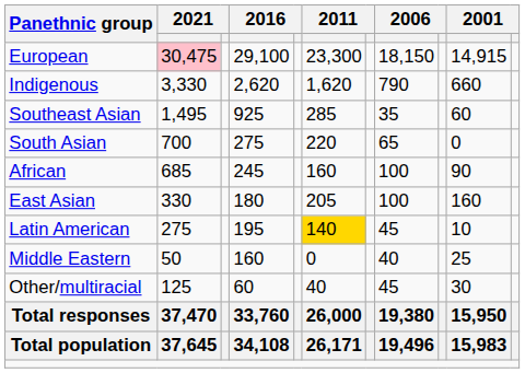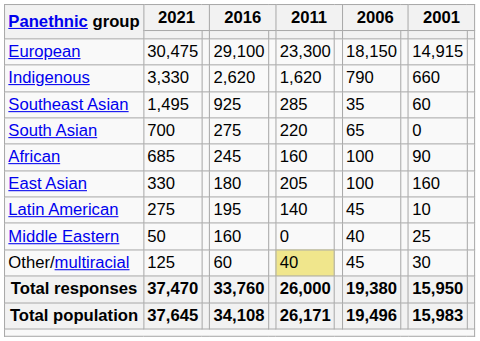European | column 2: pink background -> no background
Latin American | column 6: gold background -> no background
Other/multiracial | column 6: no background -> khaki background
